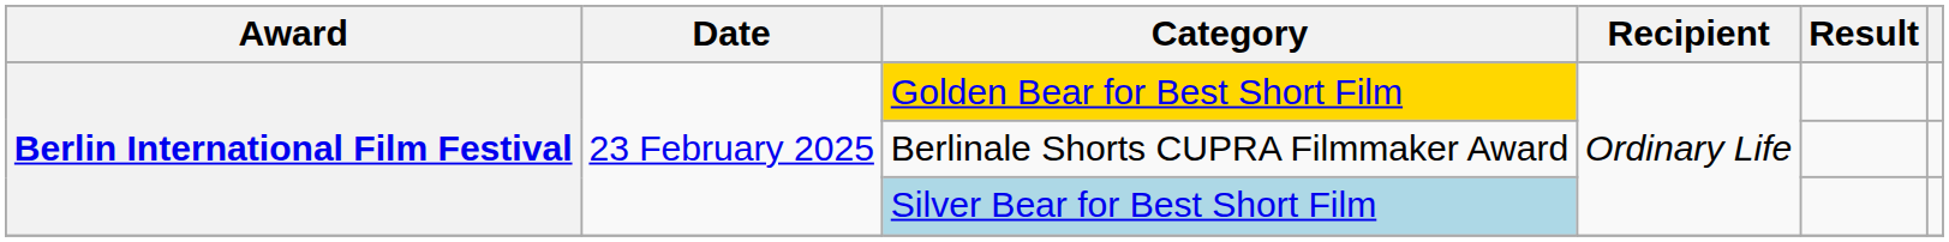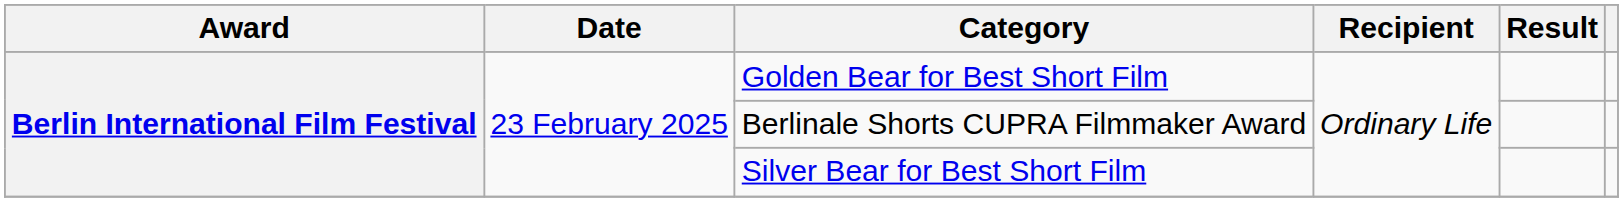Golden Bear for Best Short Film | Category: gold background -> no background
Silver Bear for Best Short Film | Category: lightblue background -> no background
